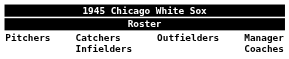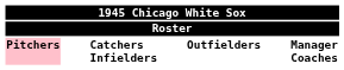Pitchers | column 1: no background -> pink background
